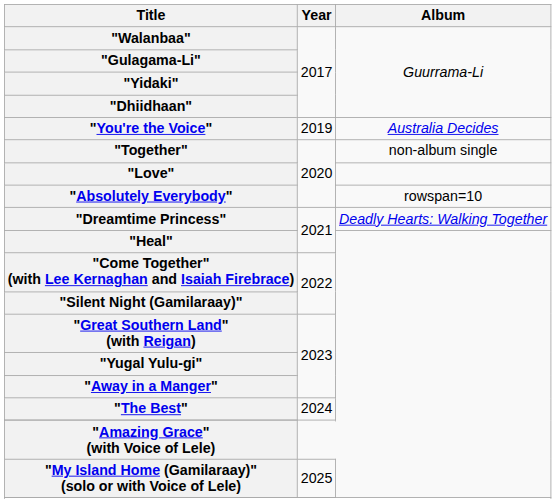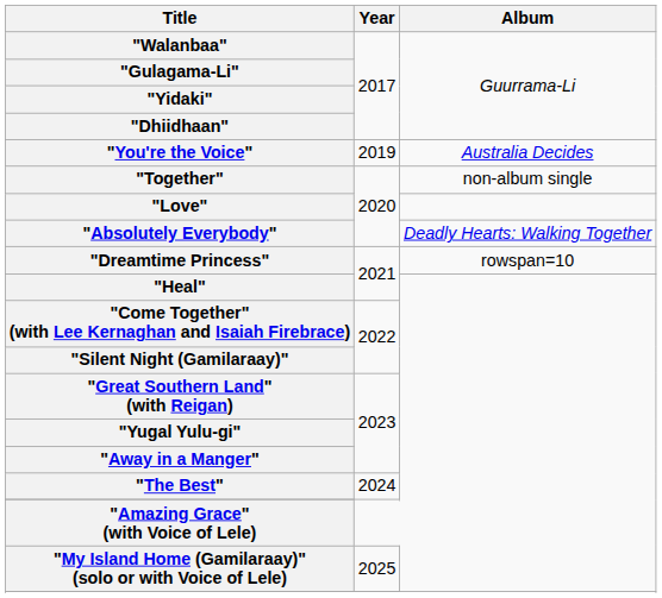"Absolutely Everybody" | Album: rowspan=10 -> Deadly Hearts: Walking Together
"Dreamtime Princess" | Album: Deadly Hearts: Walking Together -> rowspan=10
